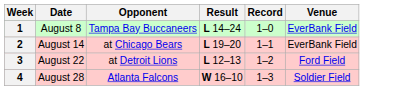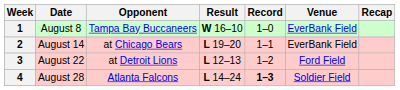+ column: Recap
1 | Result: L 14–24 -> W 16–10
4 | Result: W 16–10 -> L 14–24
4 | Record: normal -> bold
